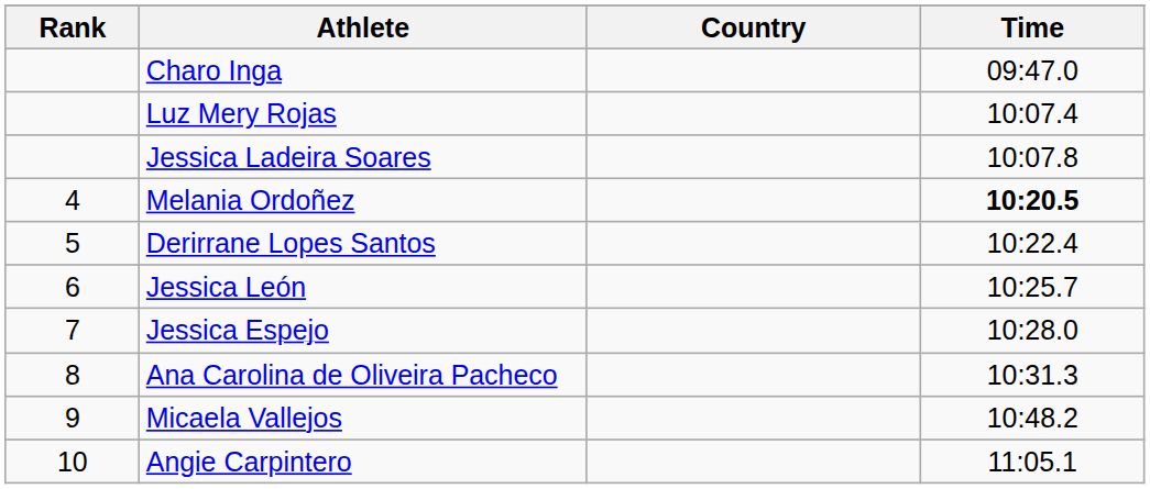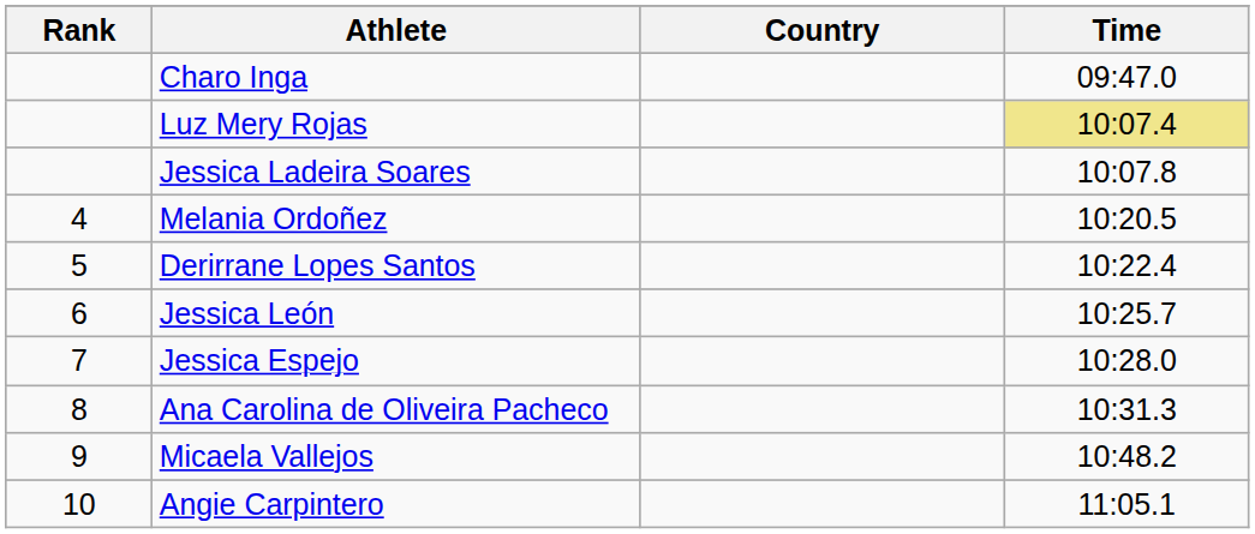Luz Mery Rojas | Time: no background -> khaki background
Melania Ordoñez | Time: bold -> normal
